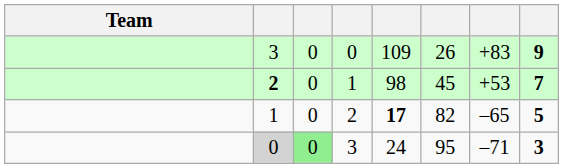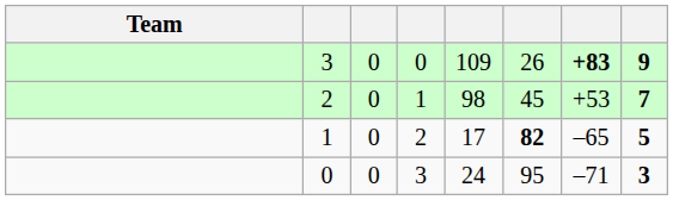row 2 | column 7: normal -> bold
row 3 | column 2: bold -> normal
row 4 | column 5: bold -> normal
row 4 | column 6: normal -> bold
row 5 | column 2: lightgrey background -> no background
row 5 | column 3: lightgreen background -> no background
